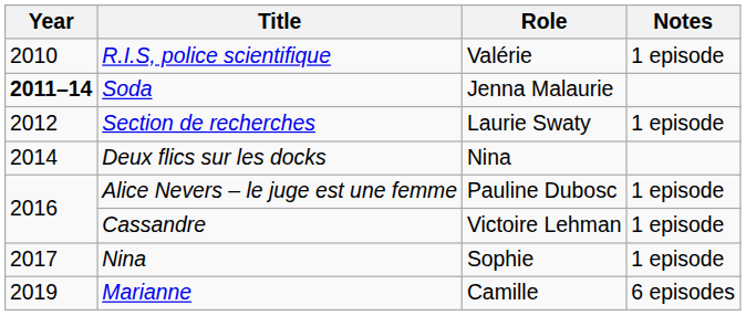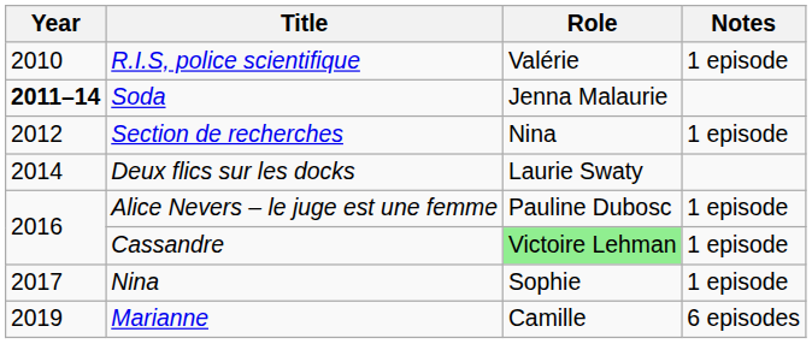Section de recherches | Role: Laurie Swaty -> Nina
Deux flics sur les docks | Role: Nina -> Laurie Swaty
Cassandre | Role: no background -> lightgreen background
